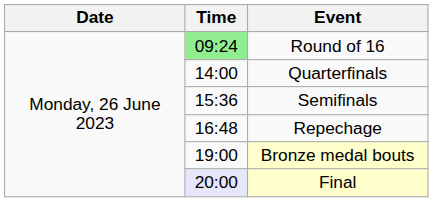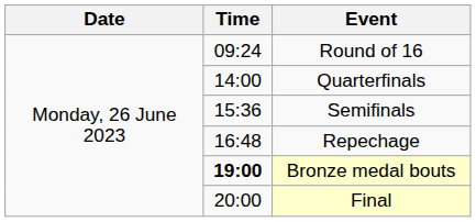Round of 16 | Time: lightgreen background -> no background
Bronze medal bouts | Time: normal -> bold
Final | Time: lavender background -> no background
